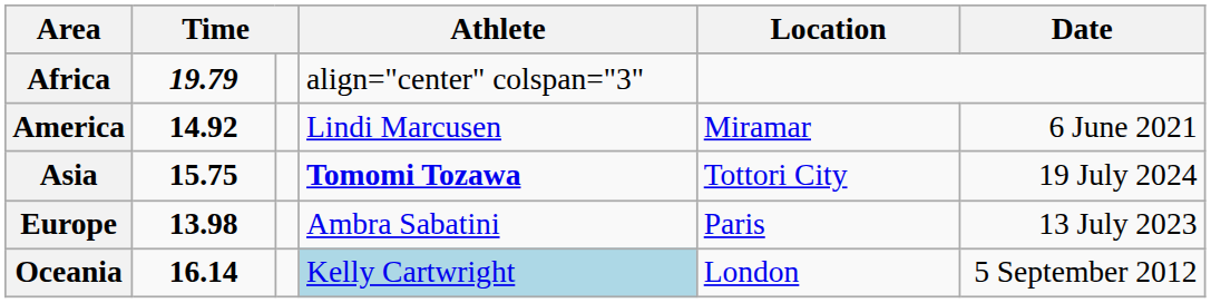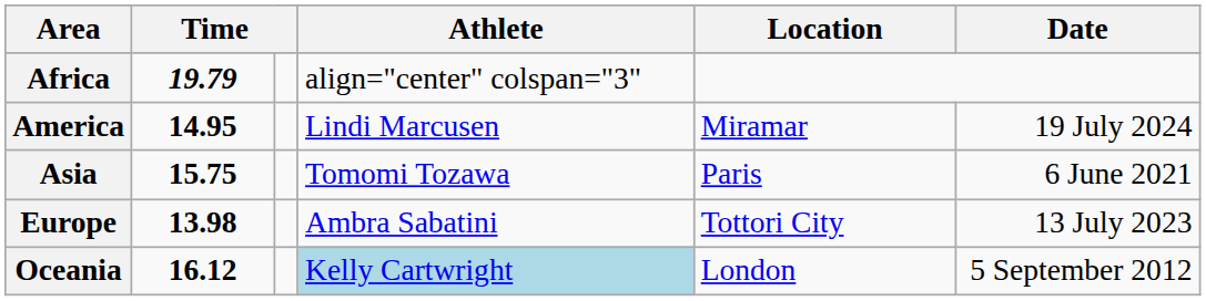America | column 2: 14.92 -> 14.95
America | Date: 6 June 2021 -> 19 July 2024
Asia | Athlete: bold -> normal
Asia | Location: Tottori City -> Paris
Asia | Date: 19 July 2024 -> 6 June 2021
Europe | Location: Paris -> Tottori City
Oceania | column 2: 16.14 -> 16.12
